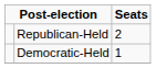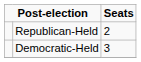Democratic-Held | column 3: 1 -> 3
